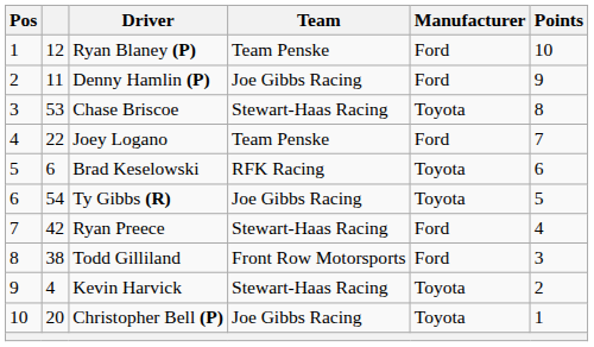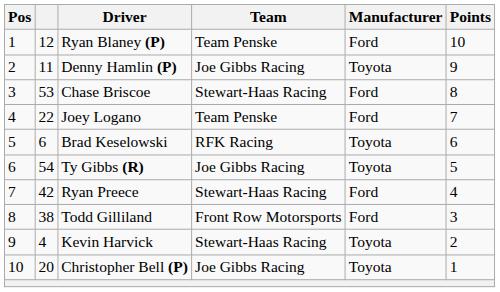Denny Hamlin (P) | Manufacturer: Ford -> Toyota
Chase Briscoe | Manufacturer: Toyota -> Ford
